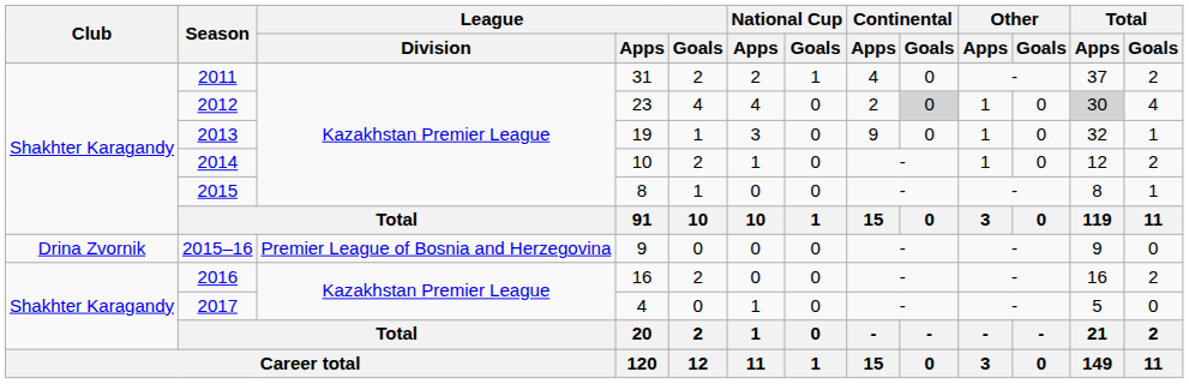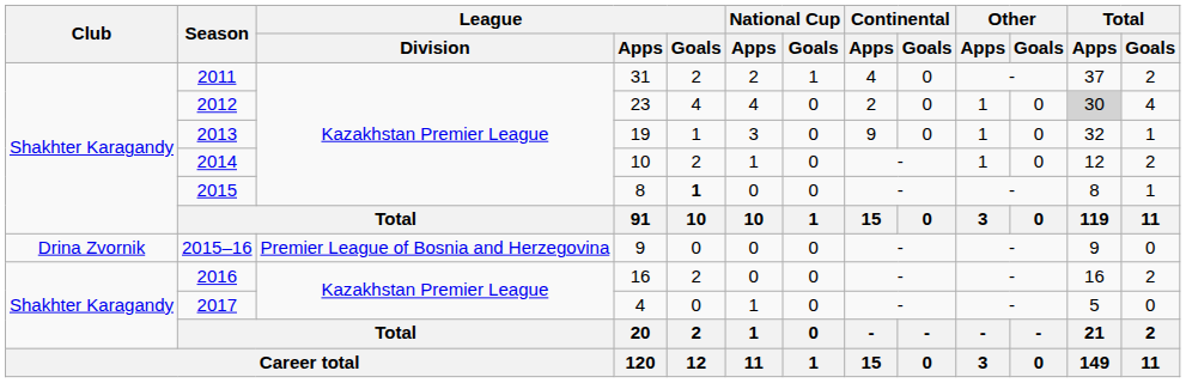2012 | Continental / Goals: lightgrey background -> no background
2015 | League / Goals: normal -> bold
